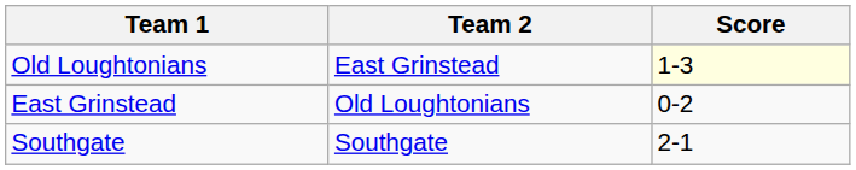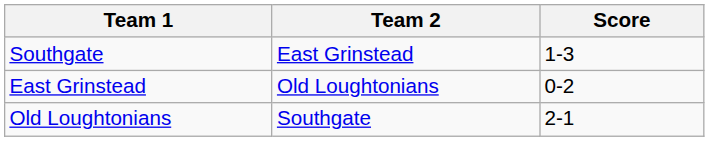row 2 | Team 1: Old Loughtonians -> Southgate
row 2 | Score: lightyellow background -> no background
row 4 | Team 1: Southgate -> Old Loughtonians
